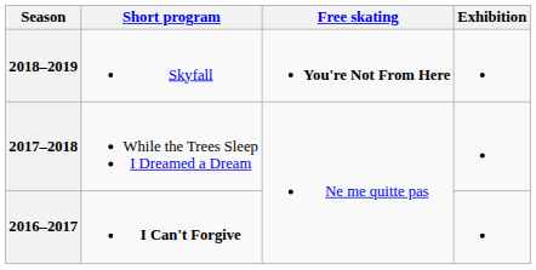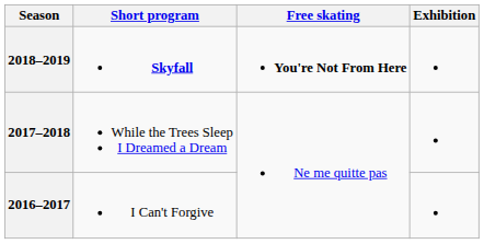2018–2019 | Short program: normal -> bold
2016–2017 | Short program: bold -> normal
